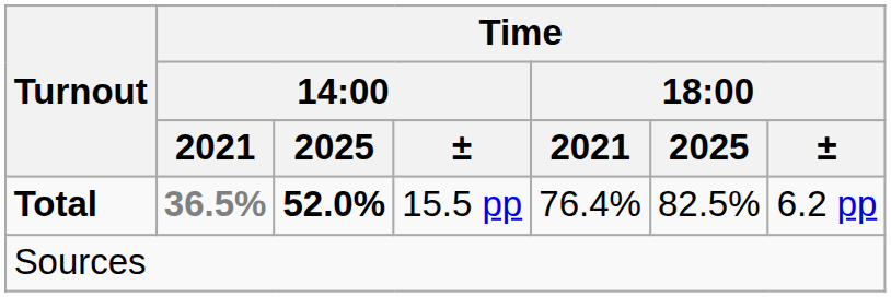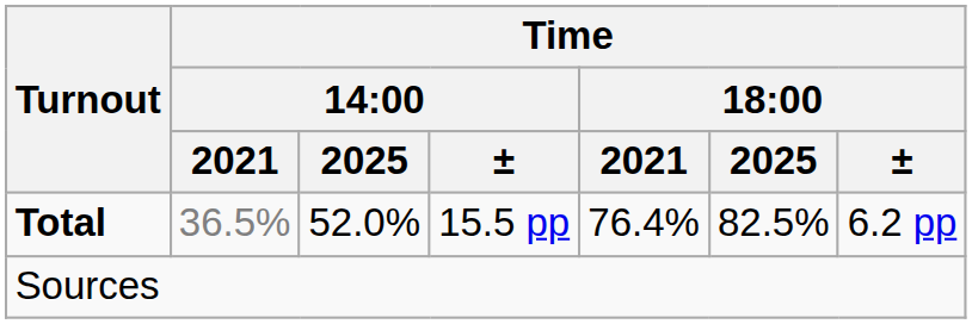Total | Time / 14:00 / 2021: bold -> normal
Total | Time / 14:00 / 2025: bold -> normal
